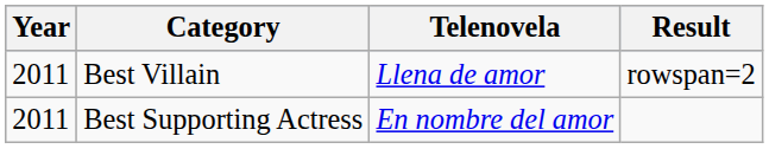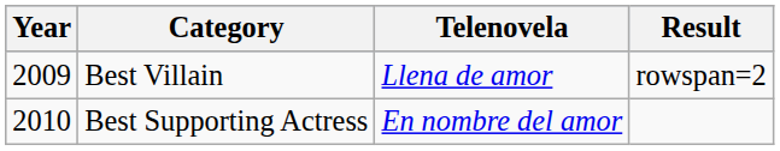Best Villain | Year: 2011 -> 2009
Best Supporting Actress | Year: 2011 -> 2010
